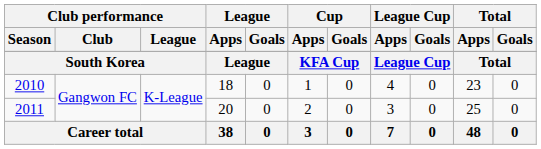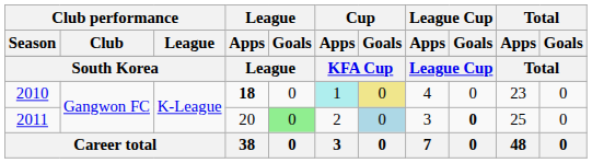2010 | League / Apps: normal -> bold
2010 | Cup / Apps: no background -> paleturquoise background
2010 | Cup / Goals: no background -> khaki background
2011 | League / Goals: no background -> lightgreen background
2011 | Cup / Goals: no background -> lightblue background
2011 | League Cup / Goals: normal -> bold
